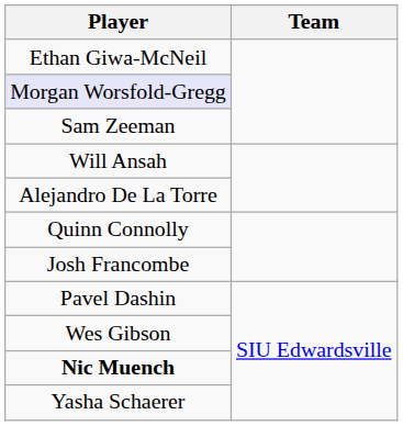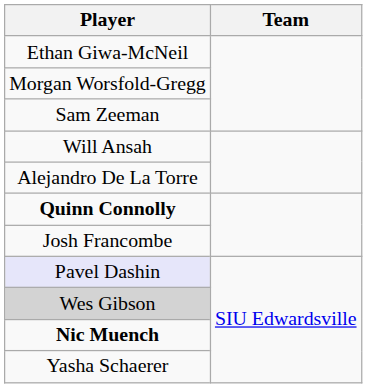Morgan Worsfold-Gregg | Player: lavender background -> no background
Quinn Connolly | Player: normal -> bold
Pavel Dashin | Player: no background -> lavender background
Wes Gibson | Player: no background -> lightgrey background
